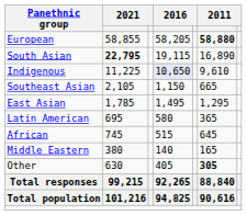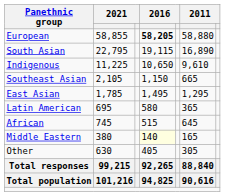European | column 4: normal -> bold
European | column 6: bold -> normal
South Asian | column 2: bold -> normal
Indigenous | column 4: lavender background -> no background
Middle Eastern | column 4: no background -> lightyellow background
Other | column 6: bold -> normal
